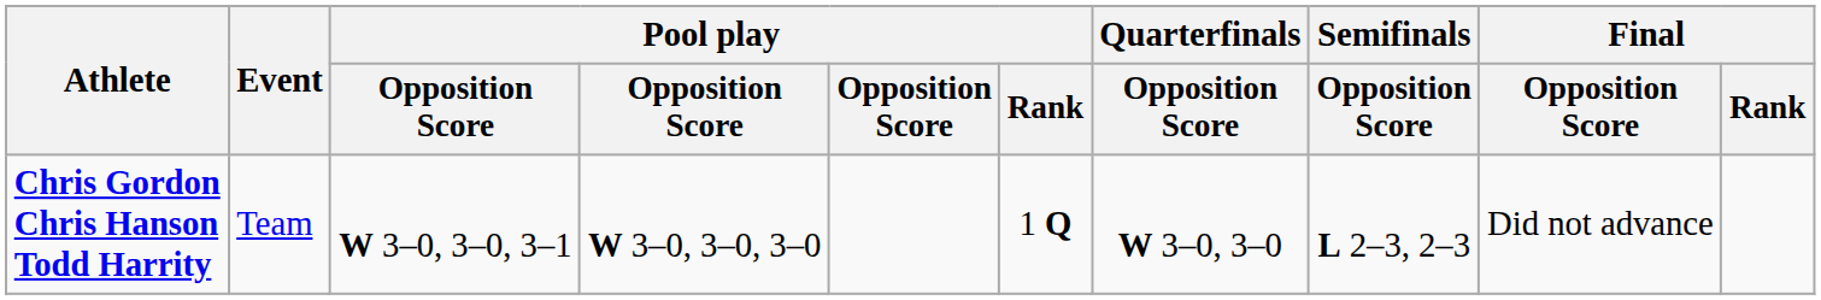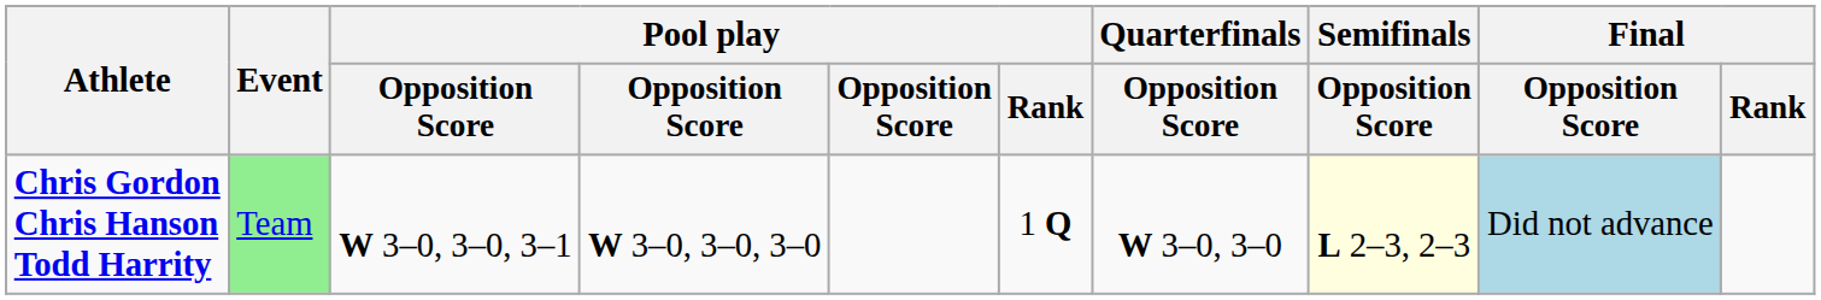Chris Gordon Chris Hanson Todd Harrity | Event: no background -> lightgreen background
Chris Gordon Chris Hanson Todd Harrity | Semifinals / Opposition Score: no background -> lightyellow background
Chris Gordon Chris Hanson Todd Harrity | Final / Opposition Score: no background -> lightblue background
